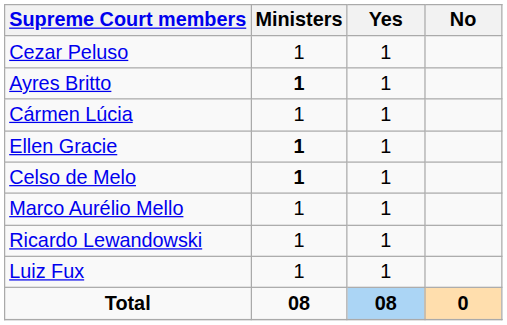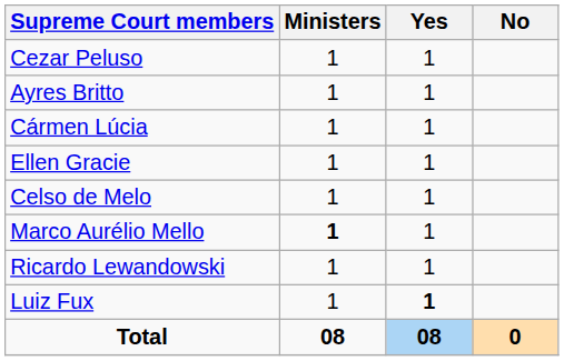Ayres Britto | Ministers: bold -> normal
Ellen Gracie | Ministers: bold -> normal
Celso de Melo | Ministers: bold -> normal
Marco Aurélio Mello | Ministers: normal -> bold
Luiz Fux | Yes: normal -> bold
